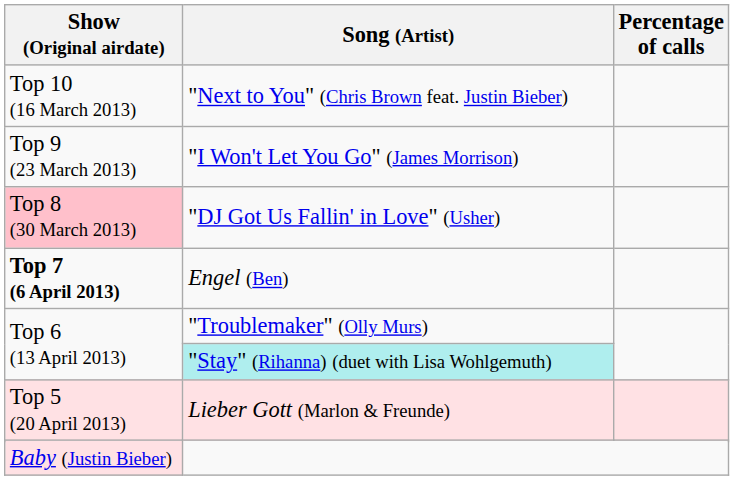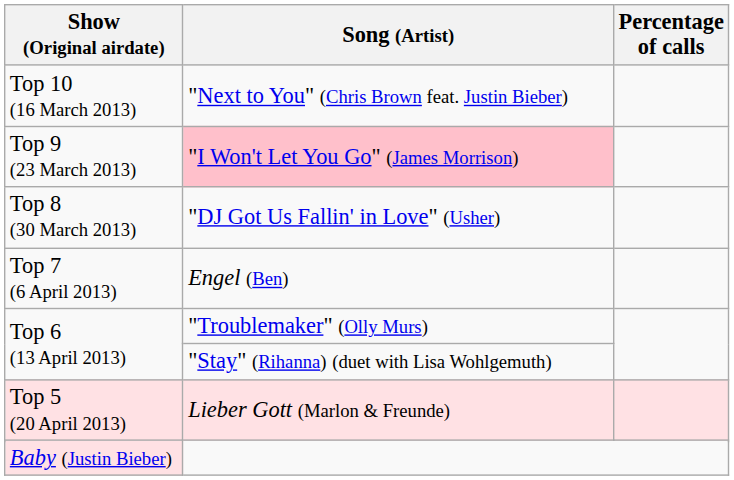"I Won't Let You Go" (James Morrison) | Song (Artist): no background -> pink background
"DJ Got Us Fallin' in Love" (Usher) | Show (Original airdate): pink background -> no background
Engel (Ben) | Show (Original airdate): bold -> normal
"Stay" (Rihanna) (duet with Lisa Wohlgemuth) | Song (Artist): paleturquoise background -> no background
